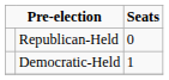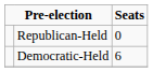Democratic-Held | column 3: 1 -> 6
